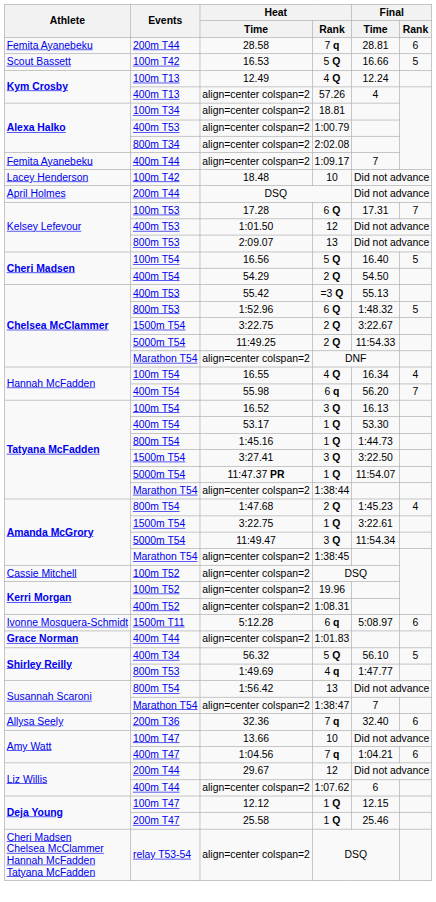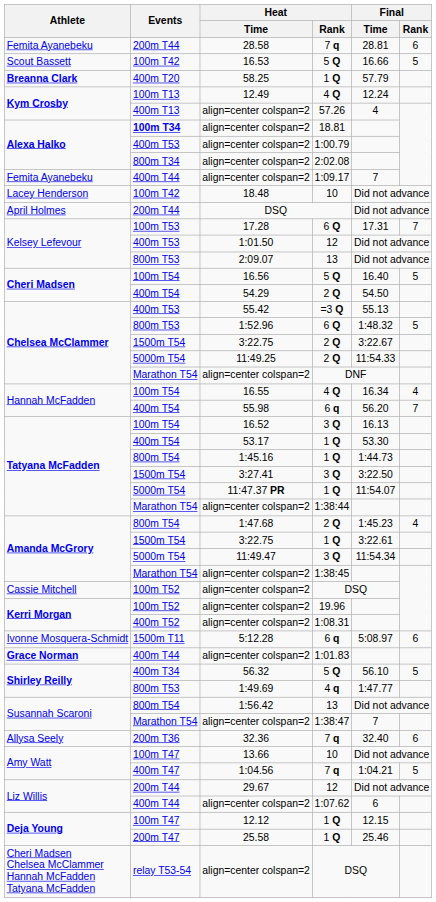+ row: Breanna Clark | 400m T20 | 58.25 | 1 Q | 57.79
align=center colspan=2 / 18.81 | Events: normal -> bold
1:04.56 | Final / Rank: 6 -> 5
